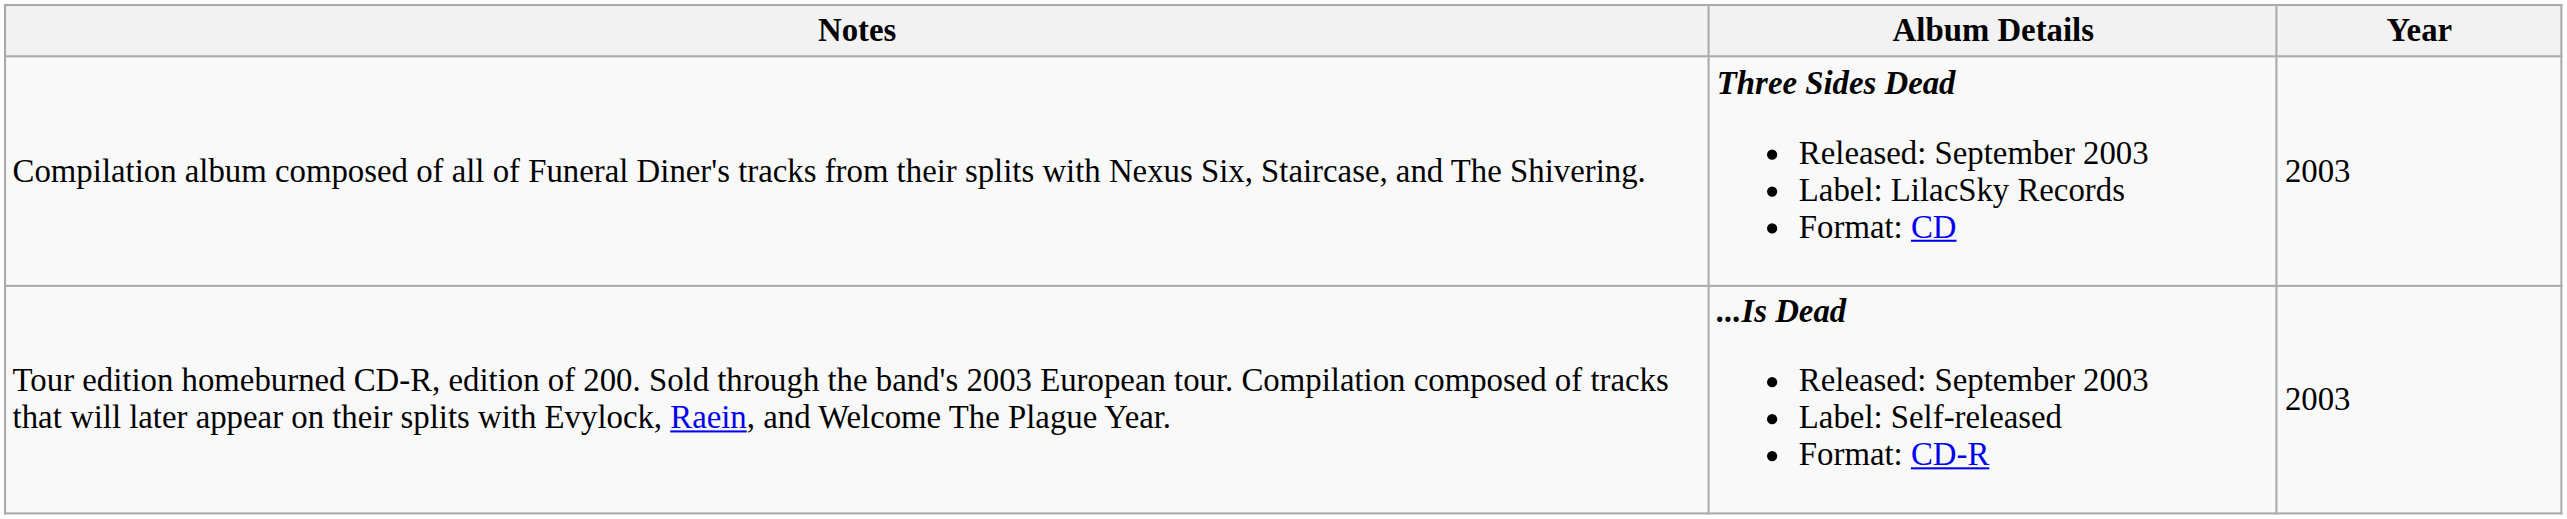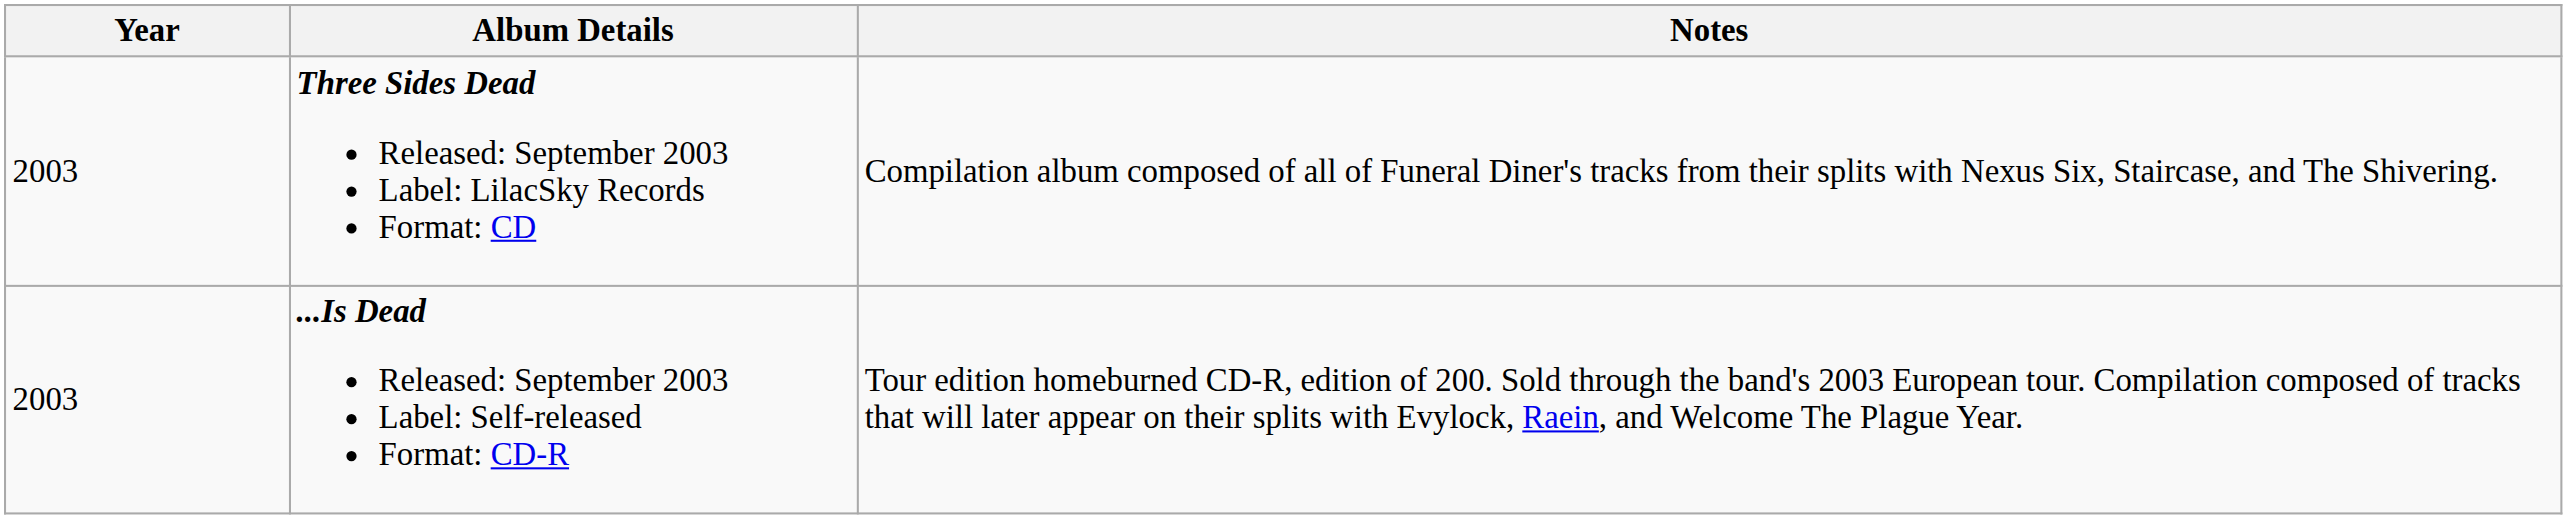columns swapped: Year <-> Notes
